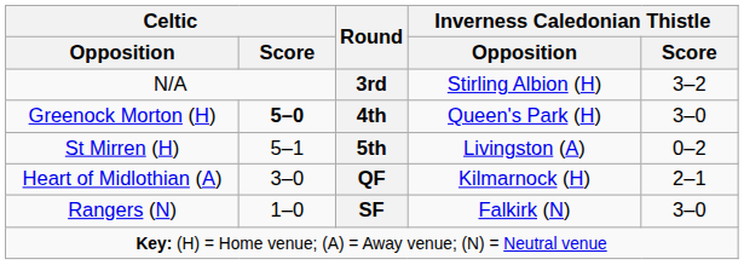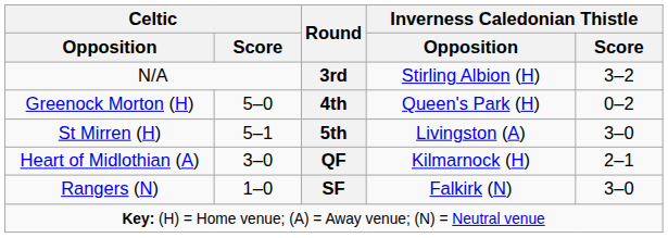Greenock Morton (H) | Celtic / Score: bold -> normal
Greenock Morton (H) | Inverness Caledonian Thistle / Score: 3–0 -> 0–2
St Mirren (H) | Inverness Caledonian Thistle / Score: 0–2 -> 3–0
